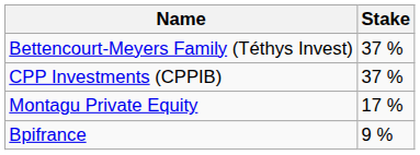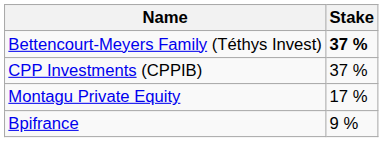Bettencourt-Meyers Family (Téthys Invest) | Stake: normal -> bold
